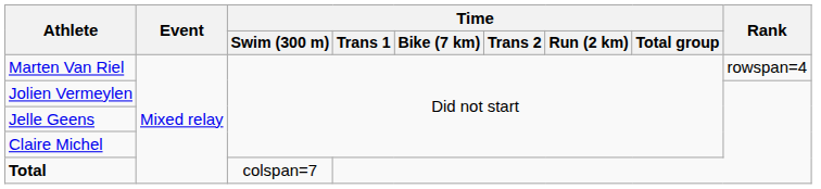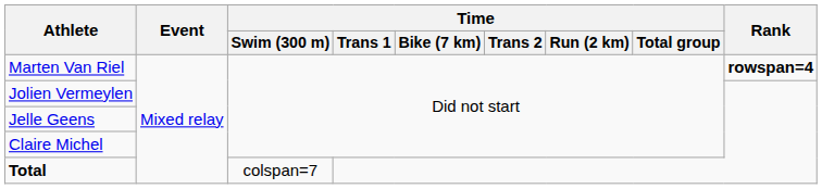Marten Van Riel | Rank: normal -> bold
